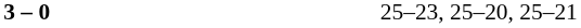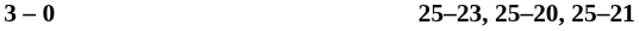row 1 | column 2: normal -> bold
